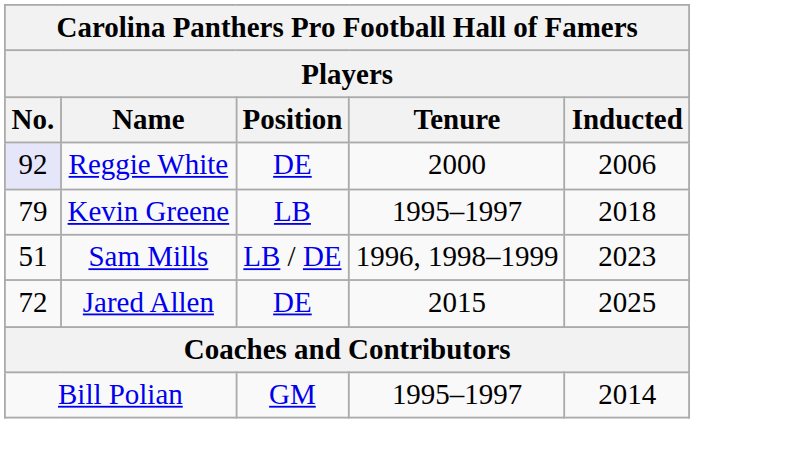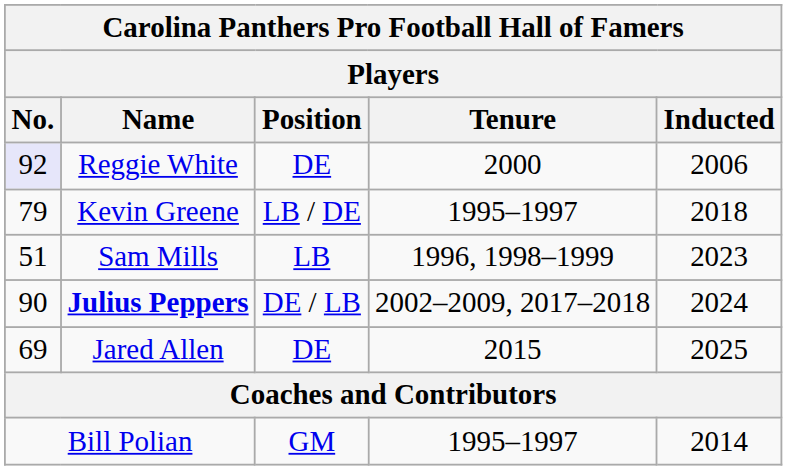Kevin Greene | Position: LB -> LB / DE
Sam Mills | Position: LB / DE -> LB
+ row: 90 | Julius Peppers | DE / LB | 2002–2009, 2017–2018 | 2024
Jared Allen | No.: 72 -> 69
